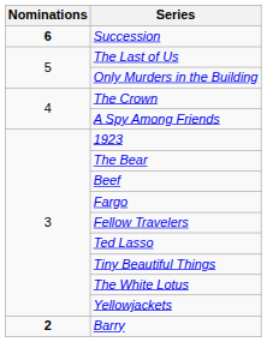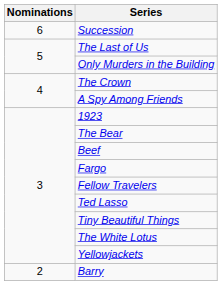Succession | Nominations: bold -> normal
Barry | Nominations: bold -> normal
